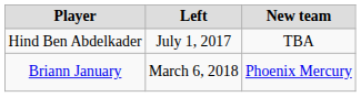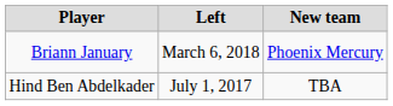rows swapped: Briann January <-> Hind Ben Abdelkader
